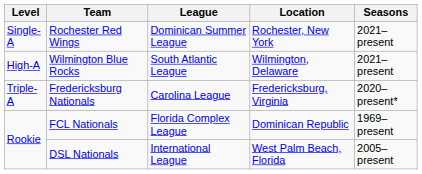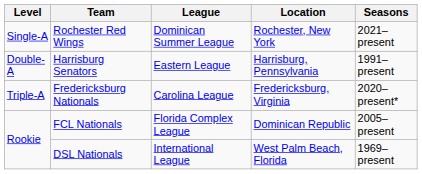+ row: Double-A | Harrisburg Senators | Eastern League | Harrisburg, Pennsylvania | 1991–present
- row: High-A | Wilmington Blue Rocks | South Atlantic League | Wilmington, Delaware | 2021–present
FCL Nationals | Seasons: 1969–present -> 2005–present
DSL Nationals | Seasons: 2005–present -> 1969–present
